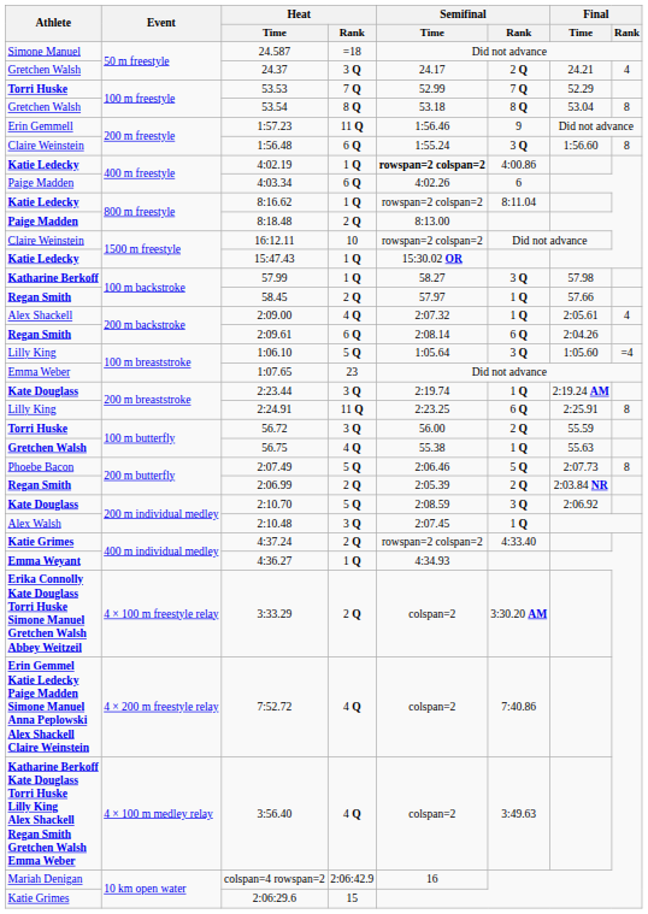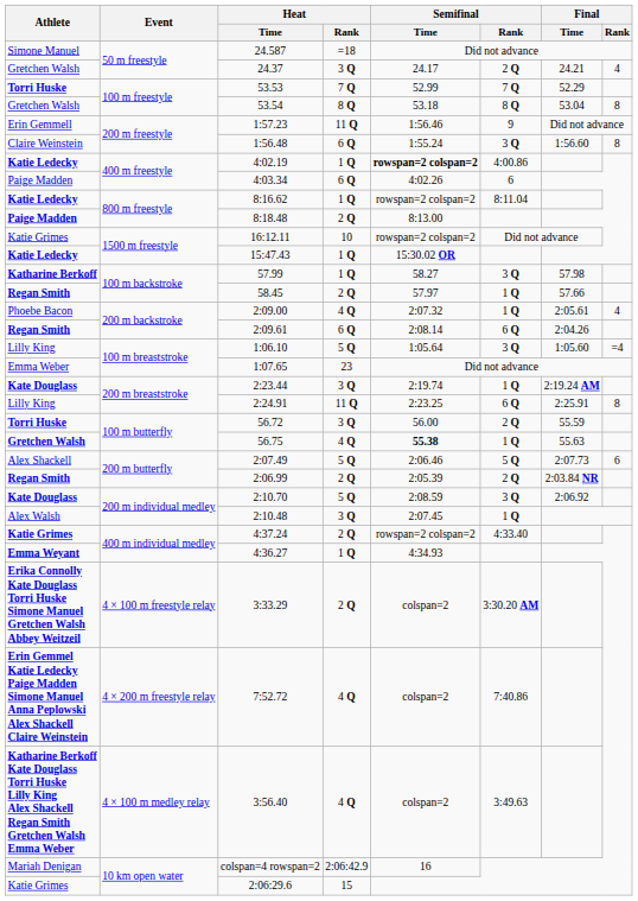16:12.11 | Athlete: Claire Weinstein -> Katie Grimes
2:09.00 | Athlete: Alex Shackell -> Phoebe Bacon
56.75 | Semifinal / Time: normal -> bold
2:07.49 | Athlete: Phoebe Bacon -> Alex Shackell
2:07.49 | Final / Rank: 8 -> 6
